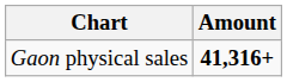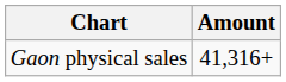Gaon physical sales | Amount: bold -> normal
